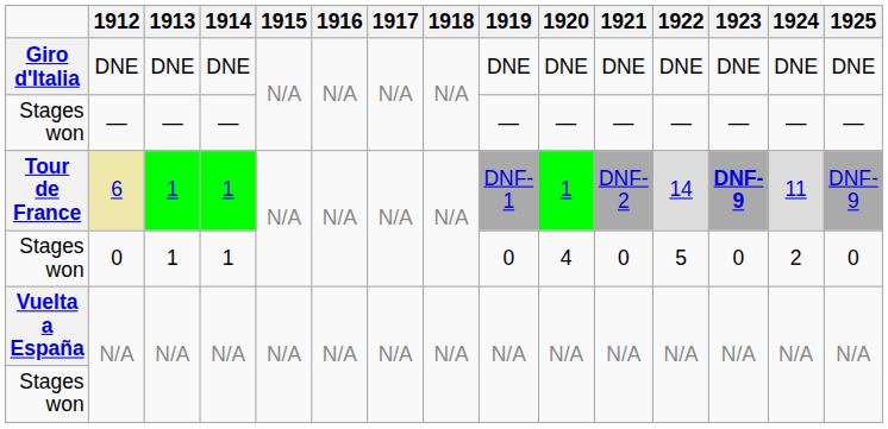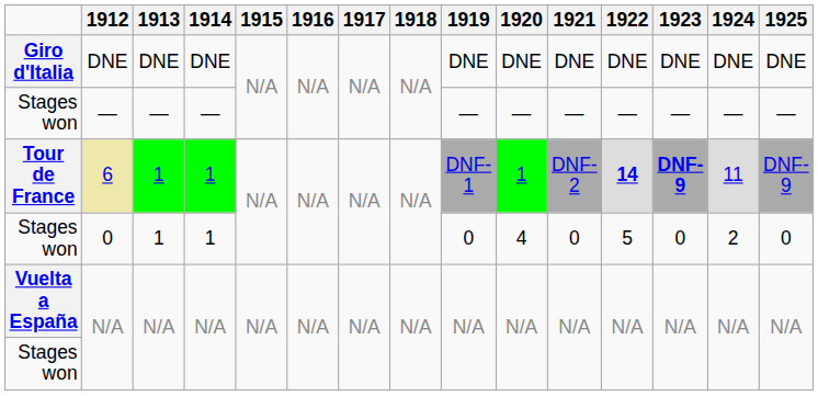6 | 1922: normal -> bold
